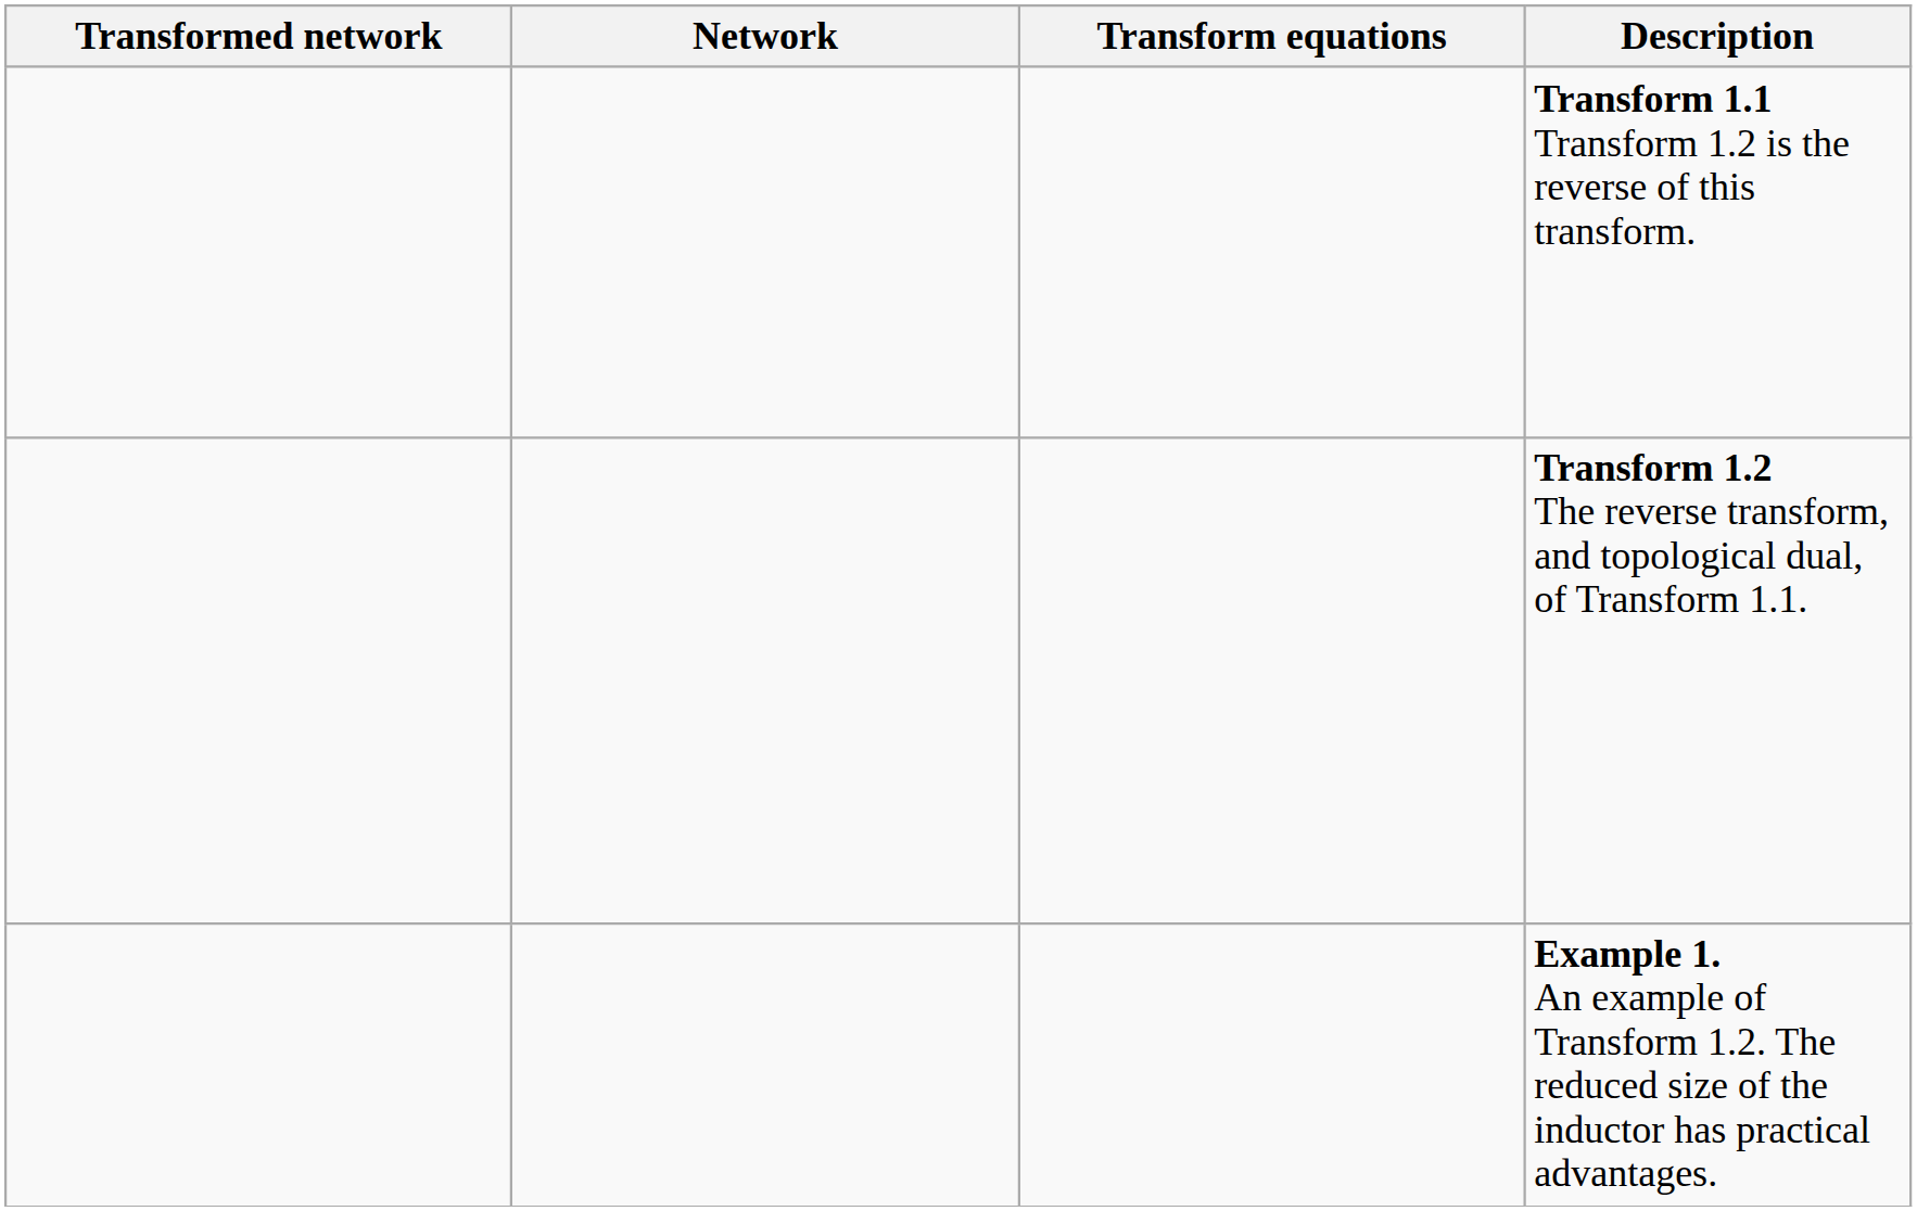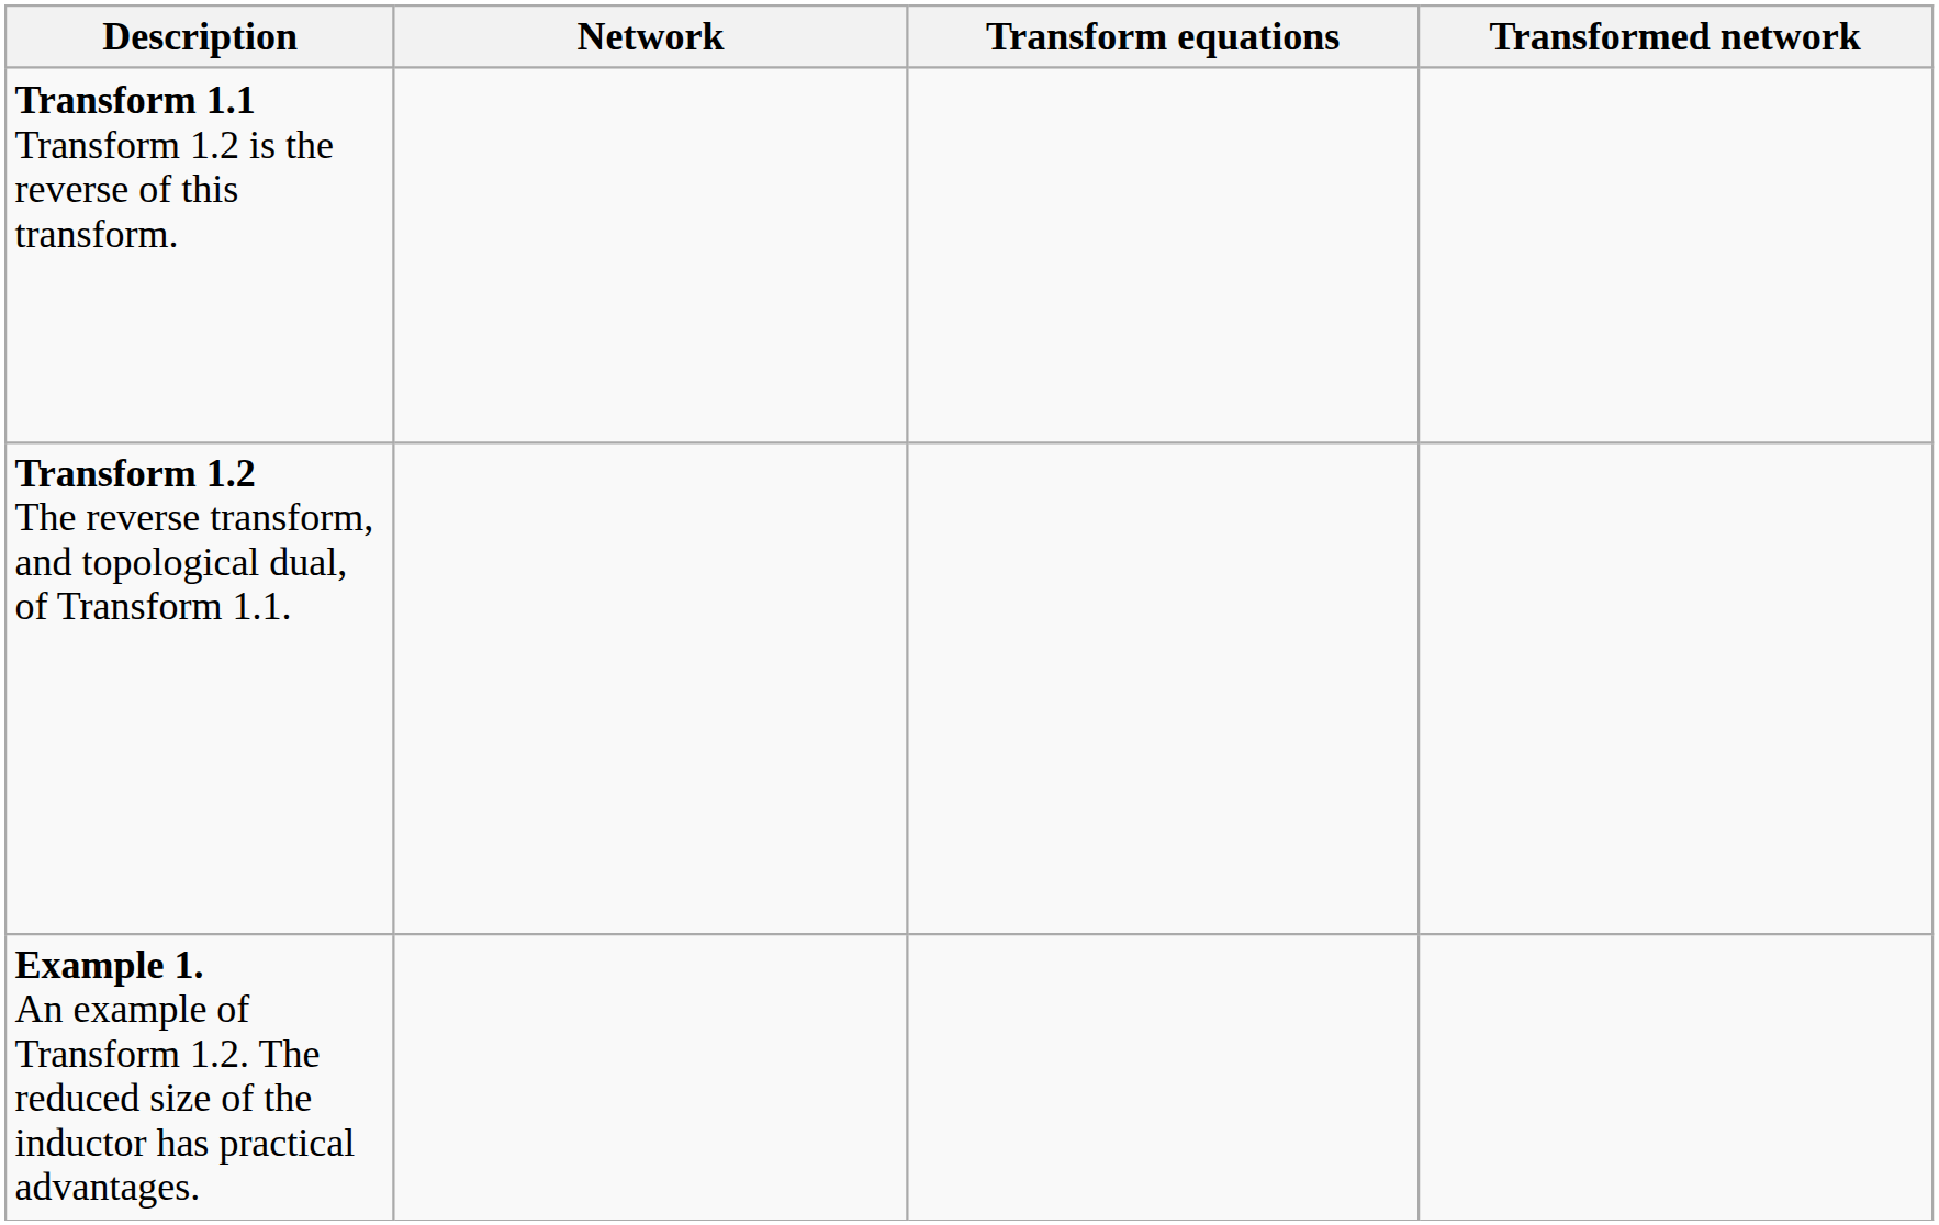columns swapped: Description <-> Transformed network
